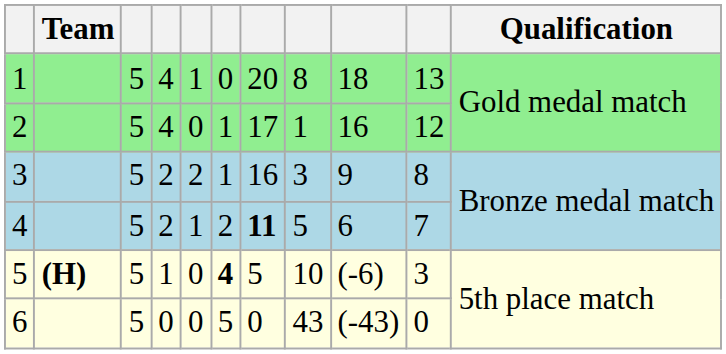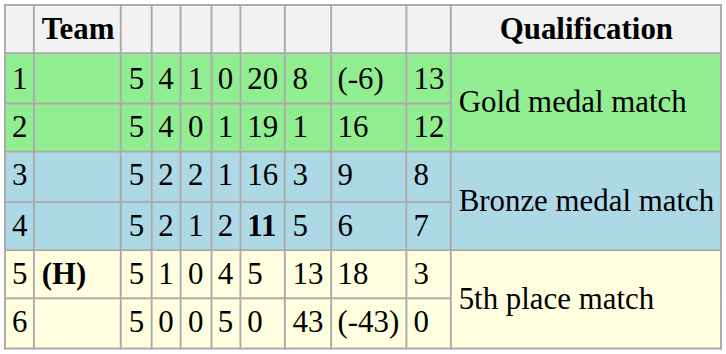row 2 | column 9: 18 -> (-6)
row 3 | column 7: 17 -> 19
row 6 | column 6: bold -> normal
row 6 | column 8: 10 -> 13
row 6 | column 9: (-6) -> 18
